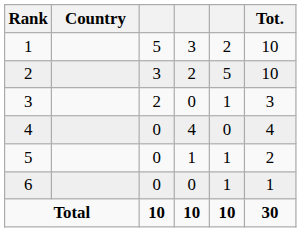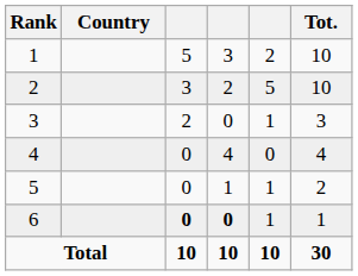6 | column 3: normal -> bold
6 | column 4: normal -> bold
